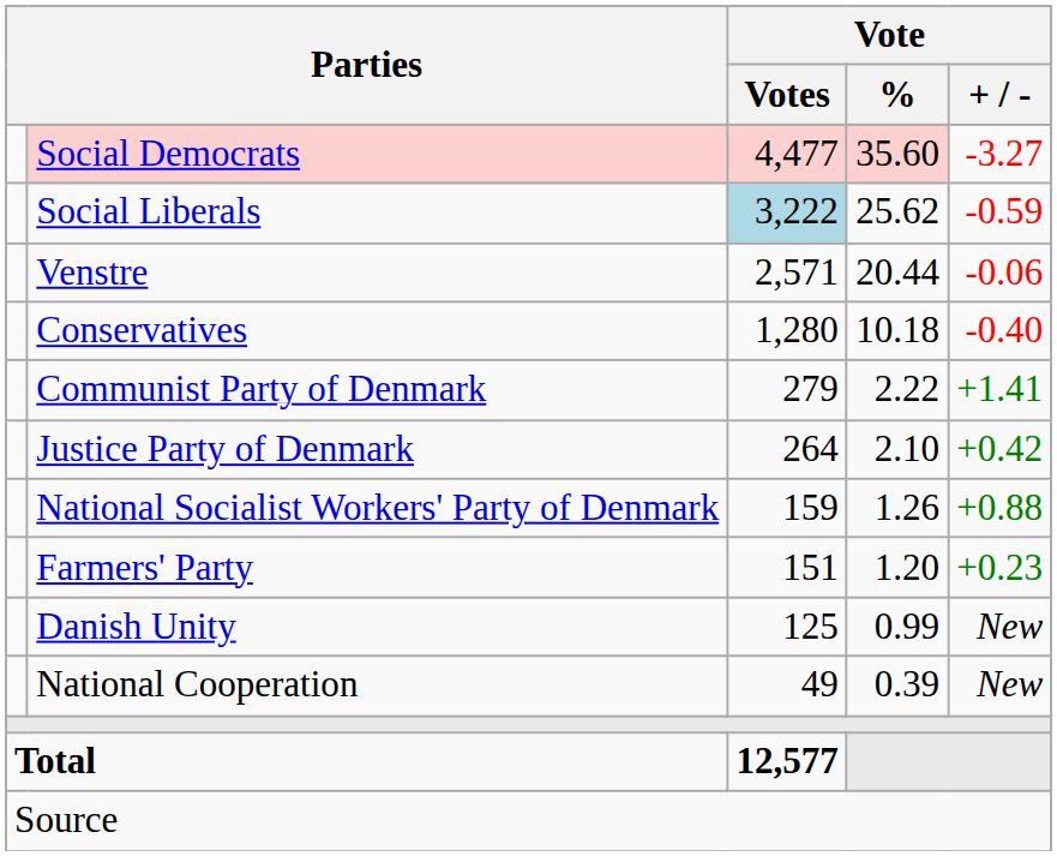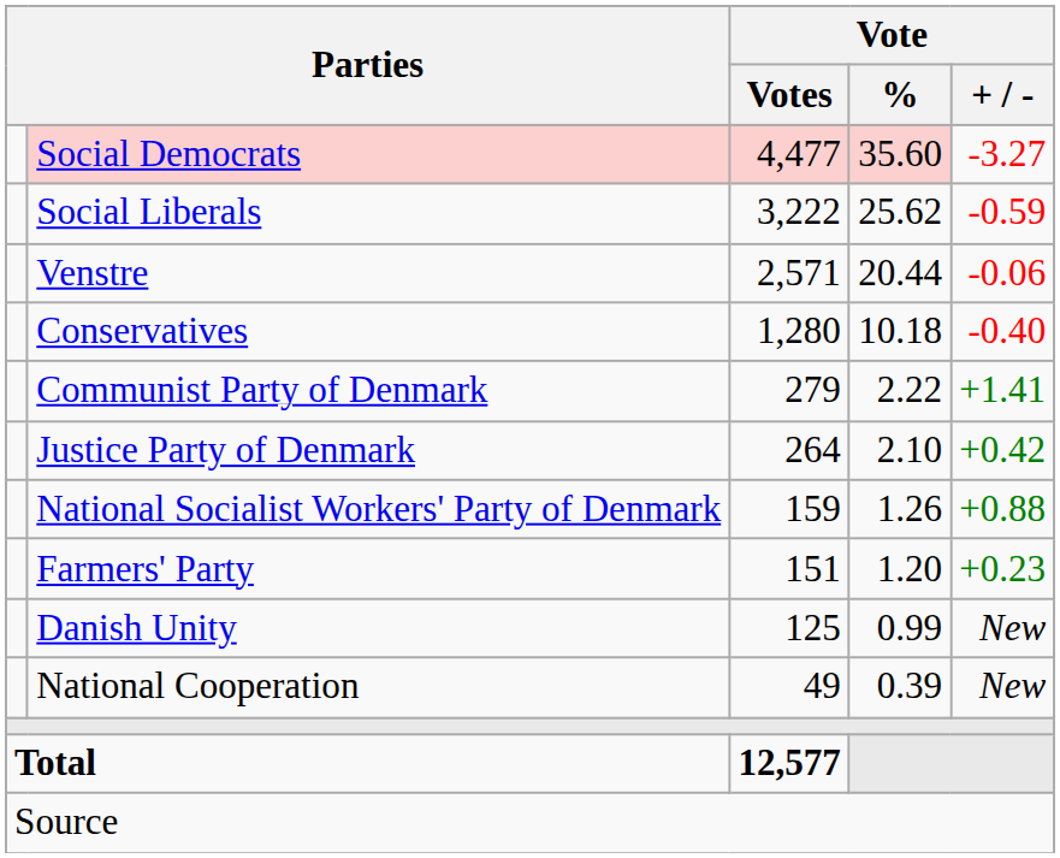Social Liberals | Vote / Votes: lightblue background -> no background
